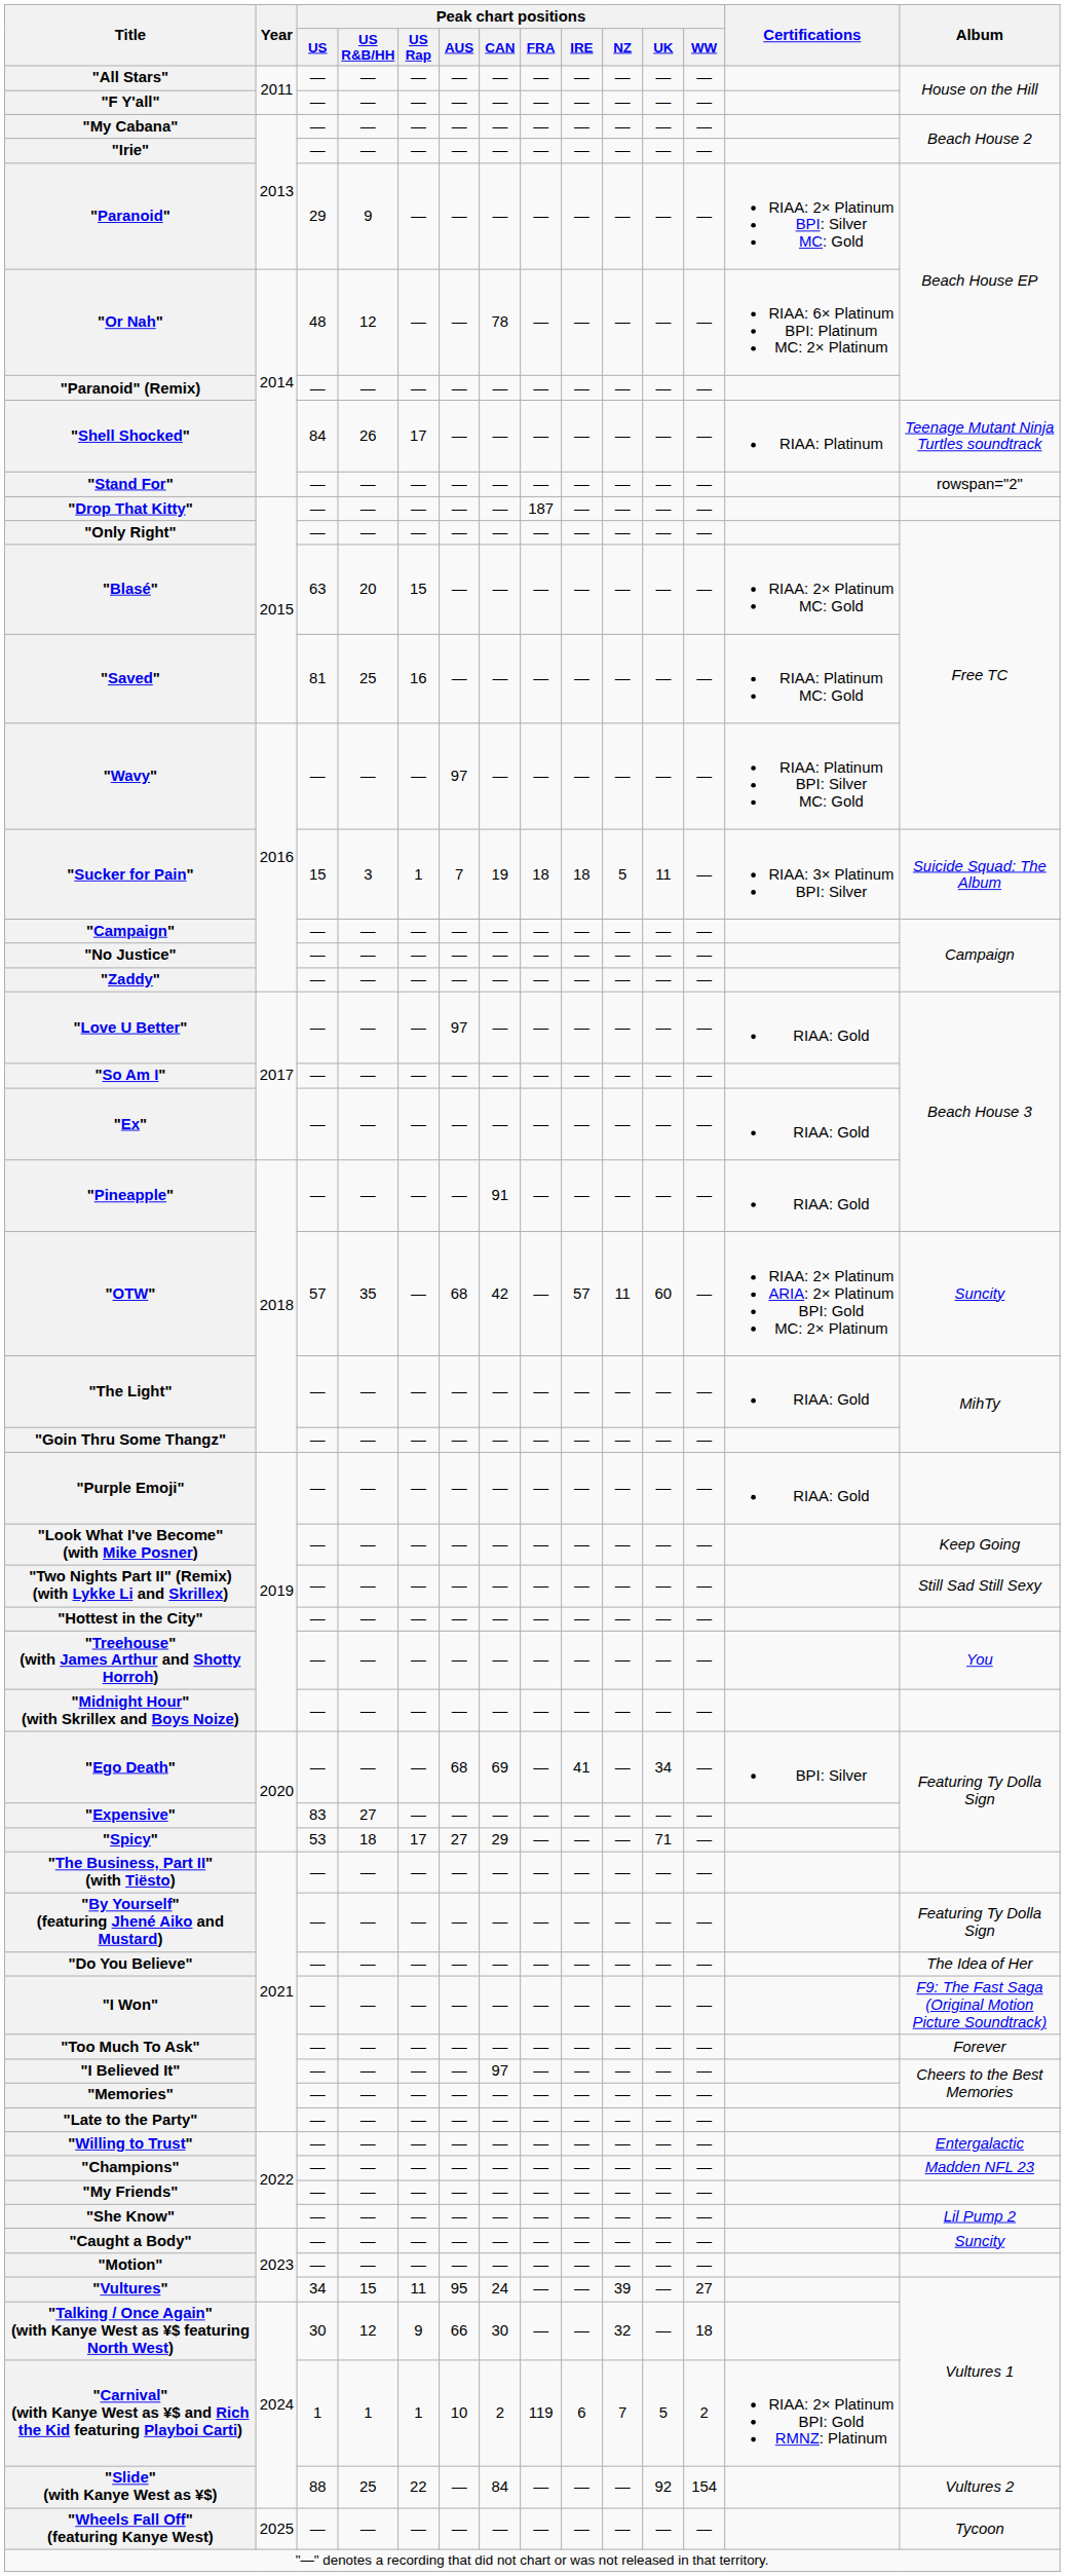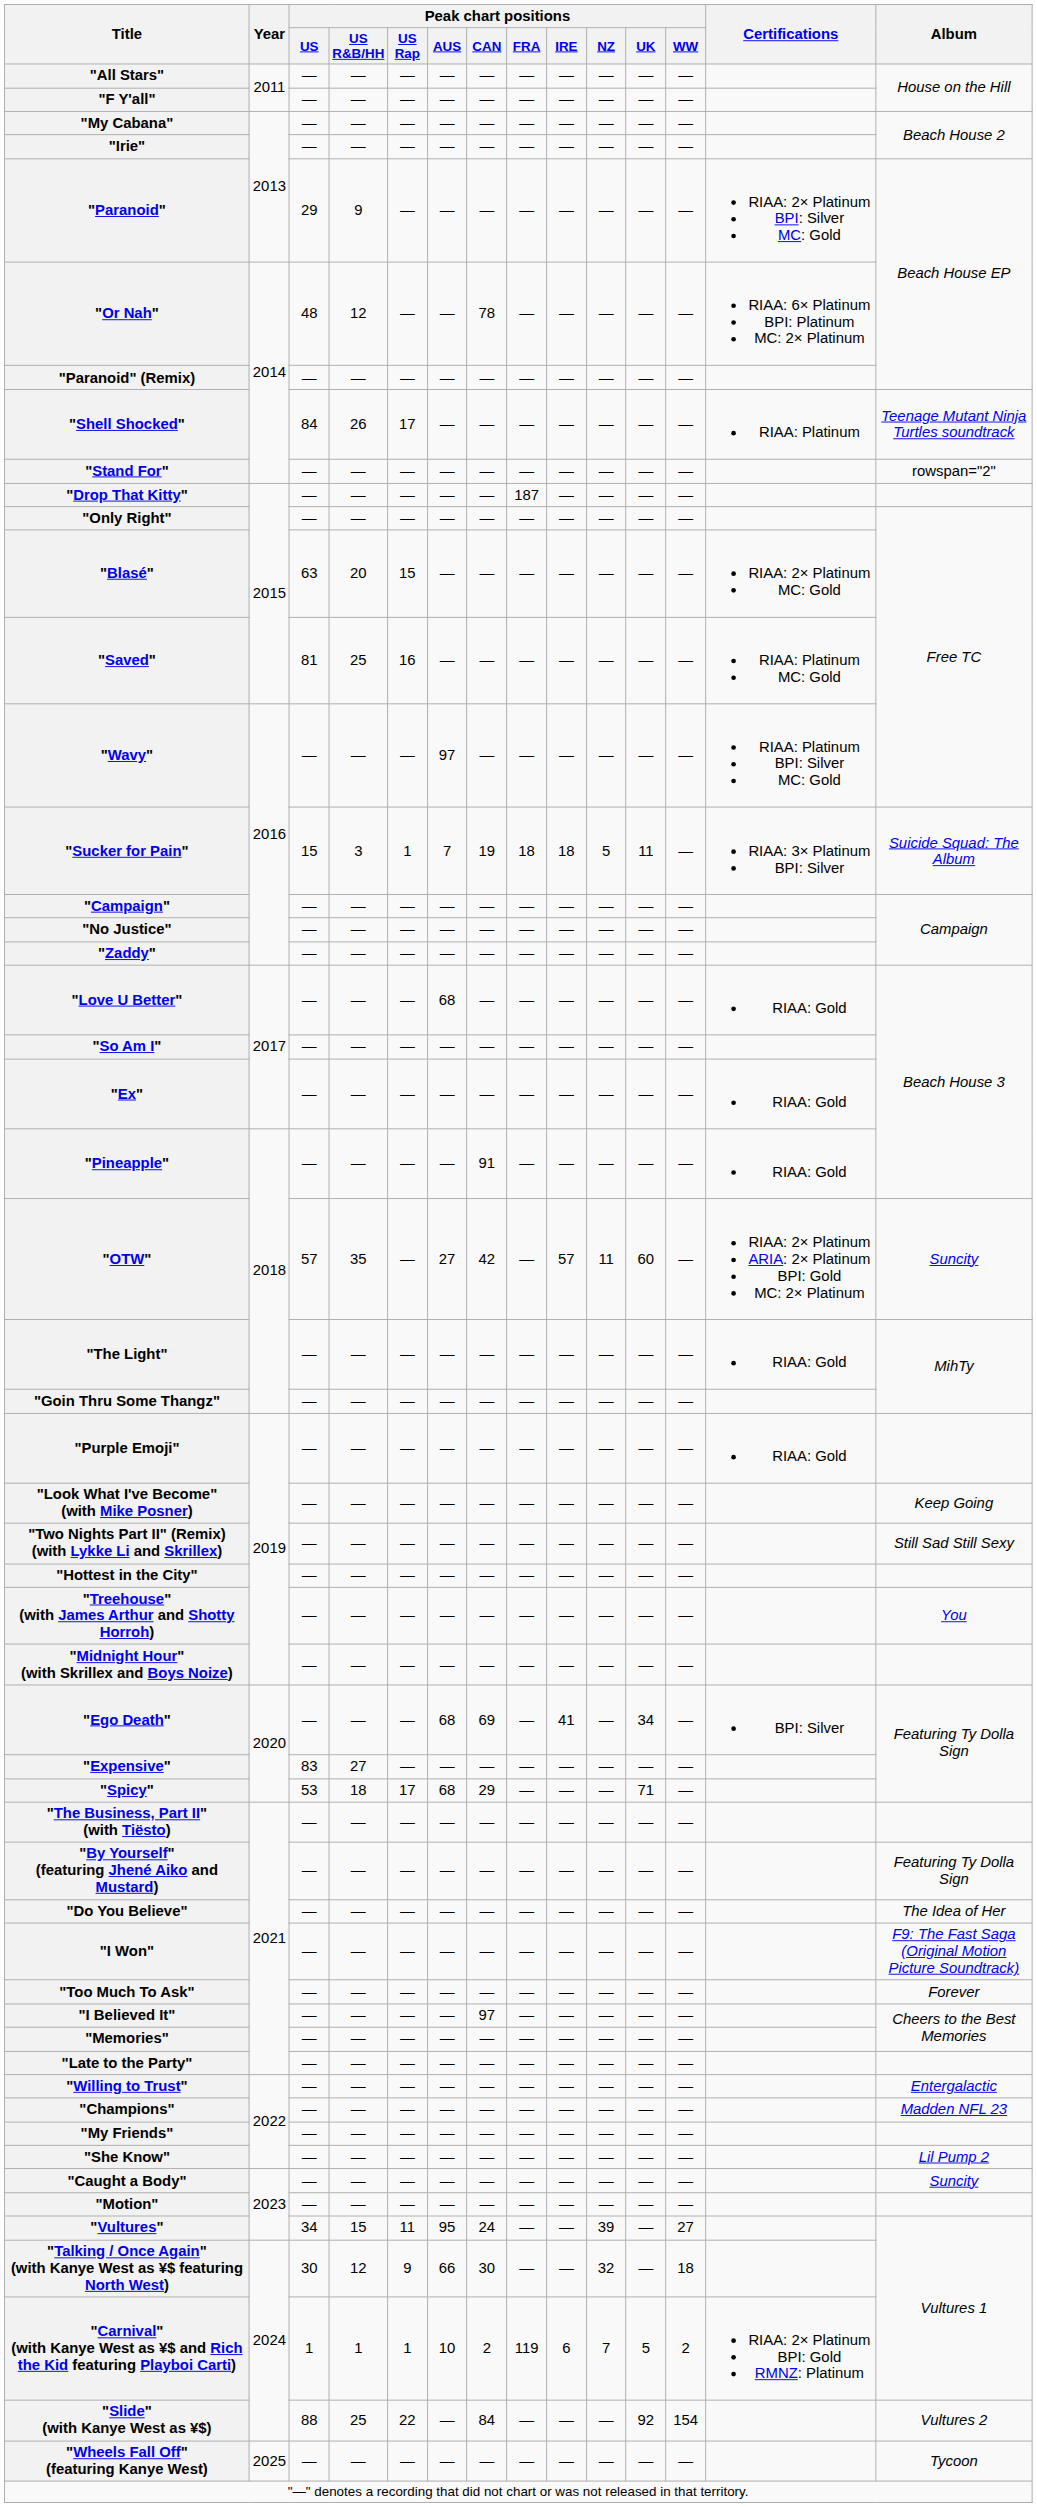"Love U Better" | Peak chart positions / AUS: 97 -> 68
"OTW" | Peak chart positions / AUS: 68 -> 27
"Spicy" | Peak chart positions / AUS: 27 -> 68
